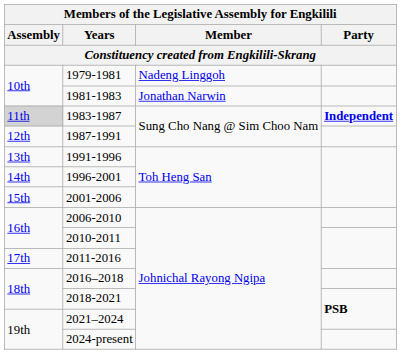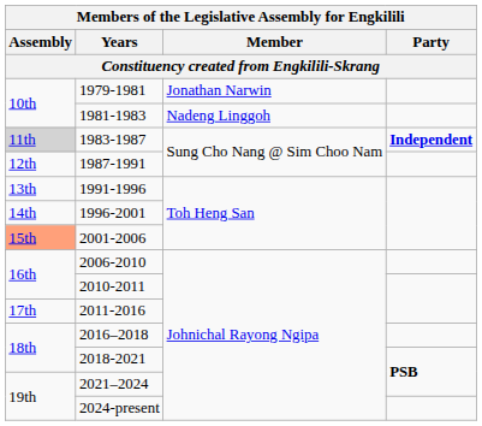1979-1981 | Member: Nadeng Linggoh -> Jonathan Narwin
1981-1983 | Member: Jonathan Narwin -> Nadeng Linggoh
2001-2006 | Assembly: no background -> lightsalmon background
